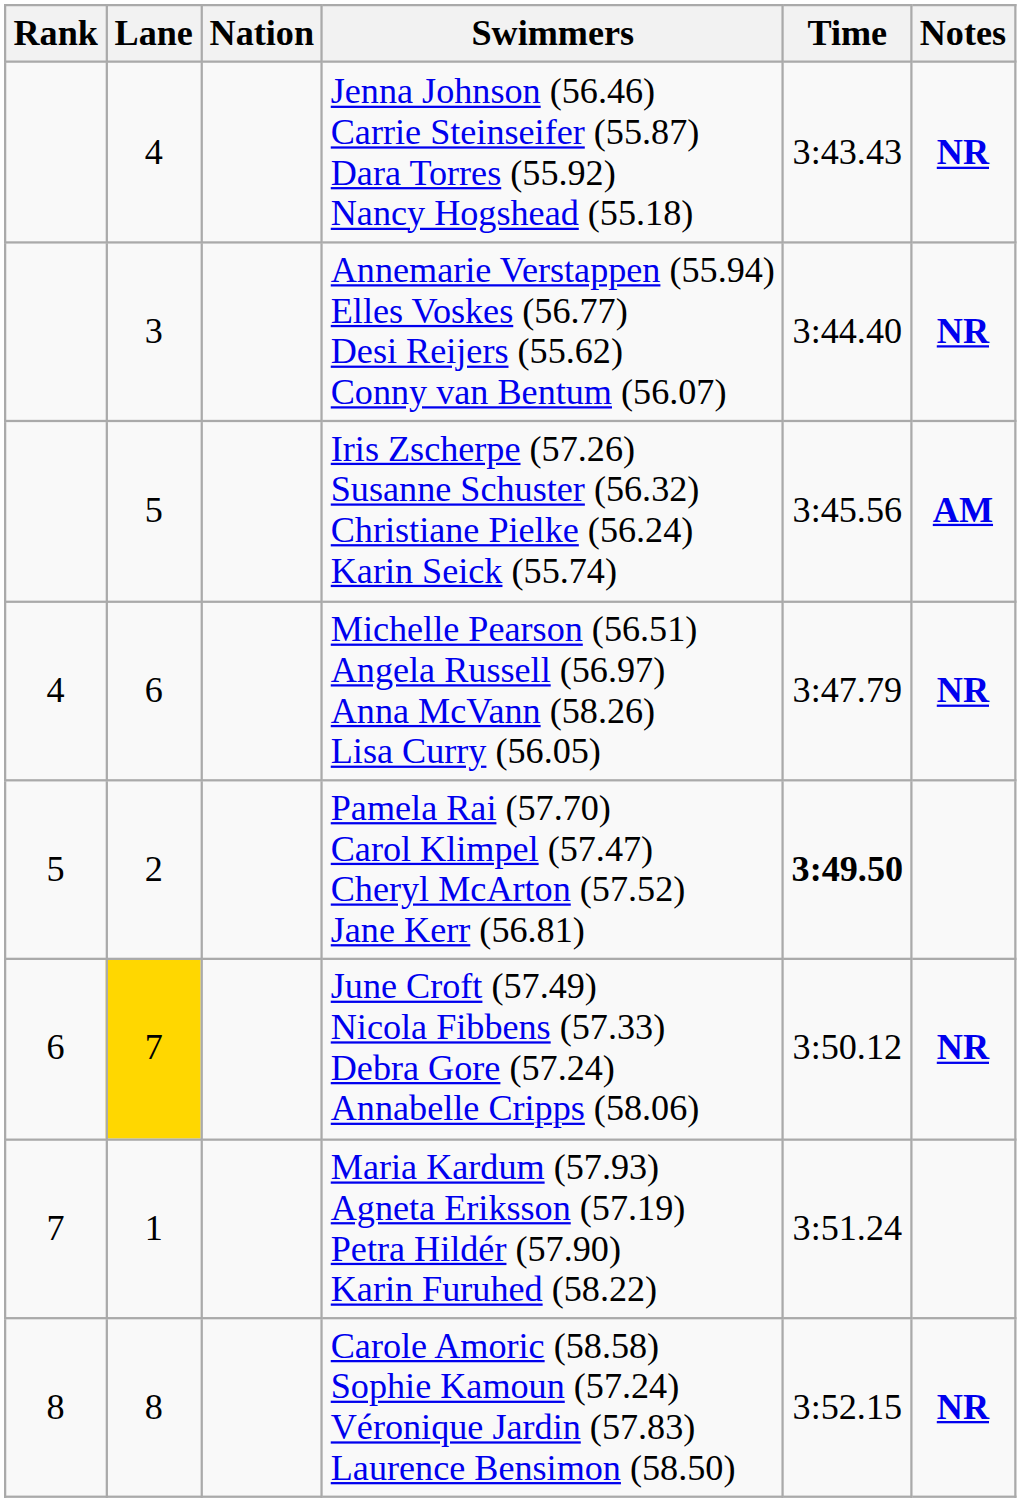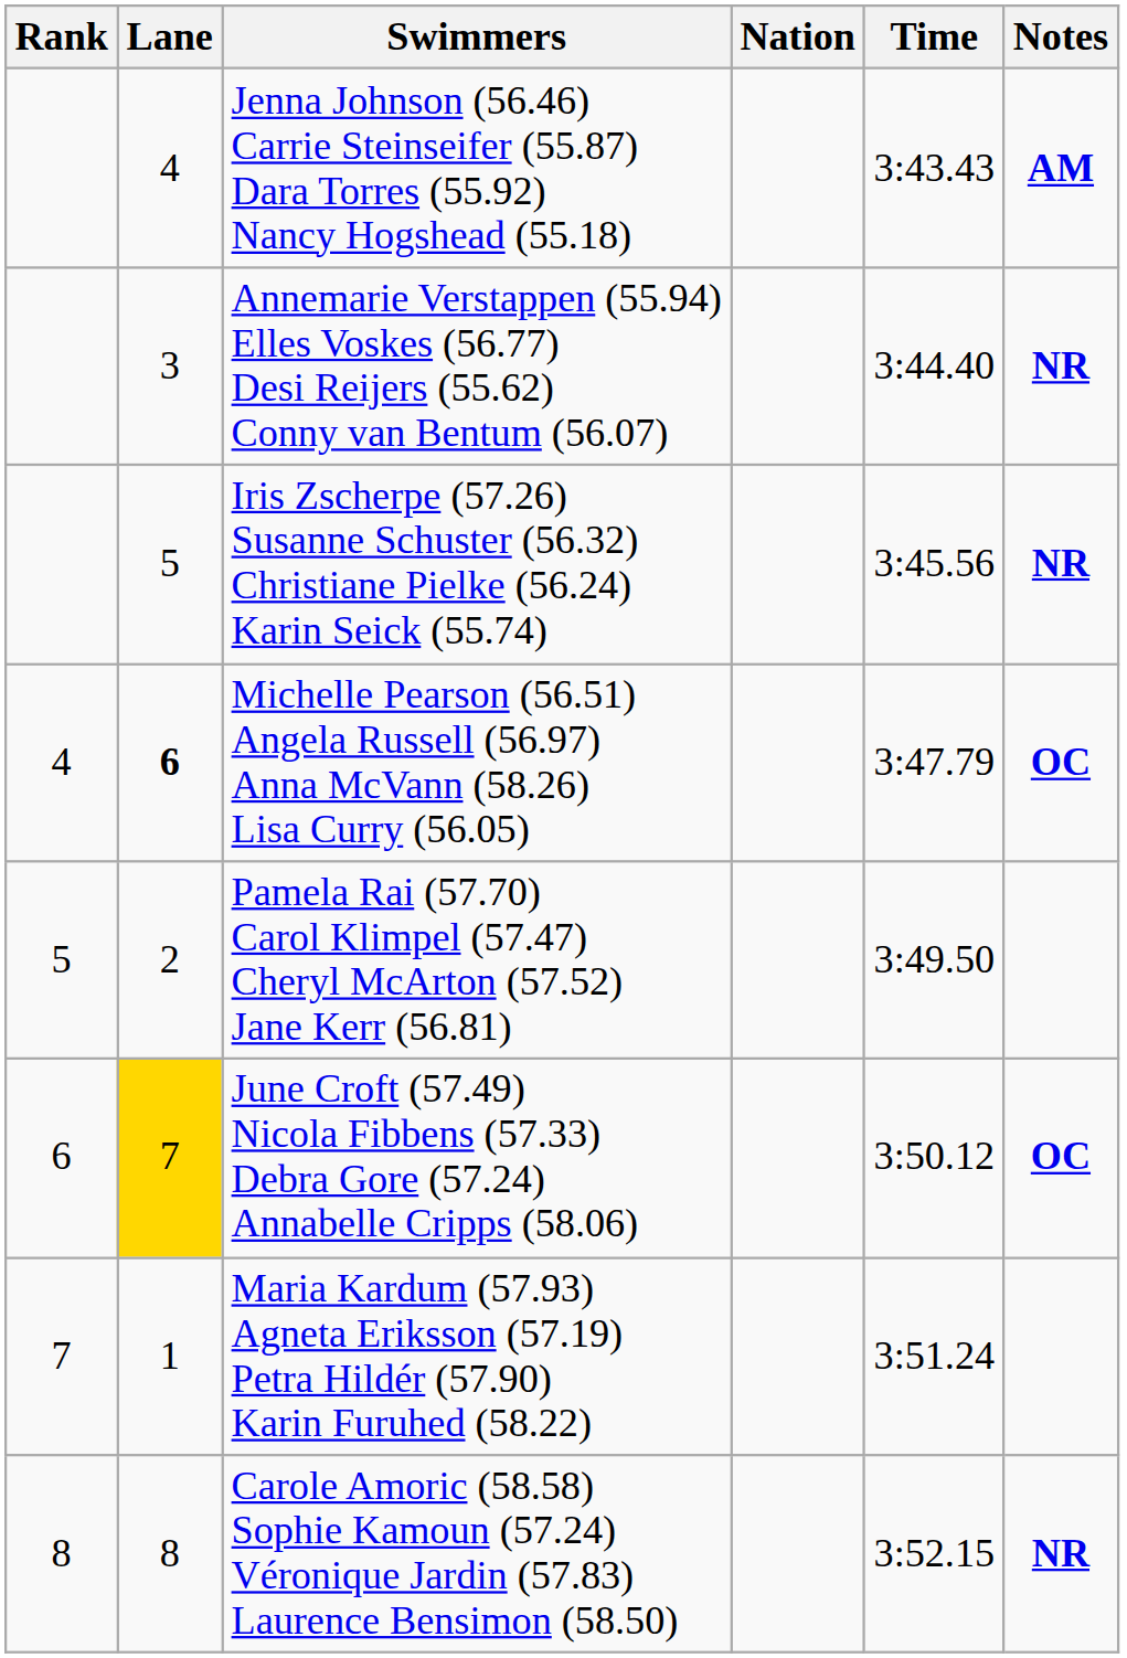columns swapped: Nation <-> Swimmers
row 2 | Notes: NR -> AM
row 4 | Notes: AM -> NR
row 5 | Lane: normal -> bold
row 5 | Notes: NR -> OC
row 6 | Time: bold -> normal
row 7 | Notes: NR -> OC
